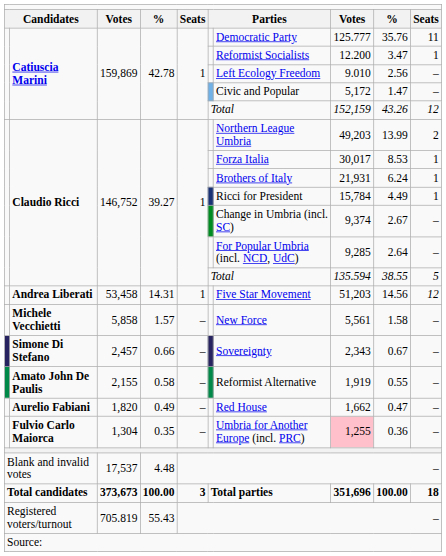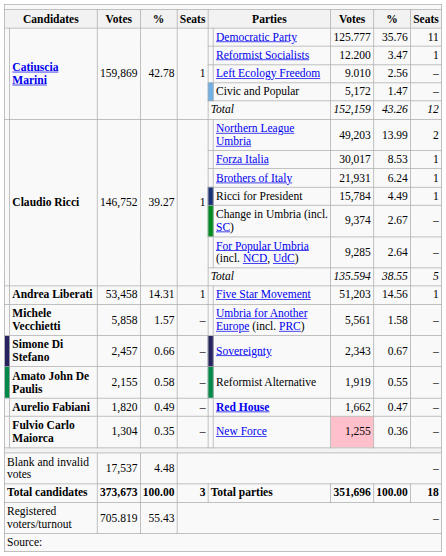Andrea Liberati | column 10: 12 -> 1
Michele Vecchietti | column 7: New Force -> Umbria for Another Europe (incl. PRC)
Aurelio Fabiani | column 7: normal -> bold
Fulvio Carlo Maiorca | column 7: Umbria for Another Europe (incl. PRC) -> New Force
